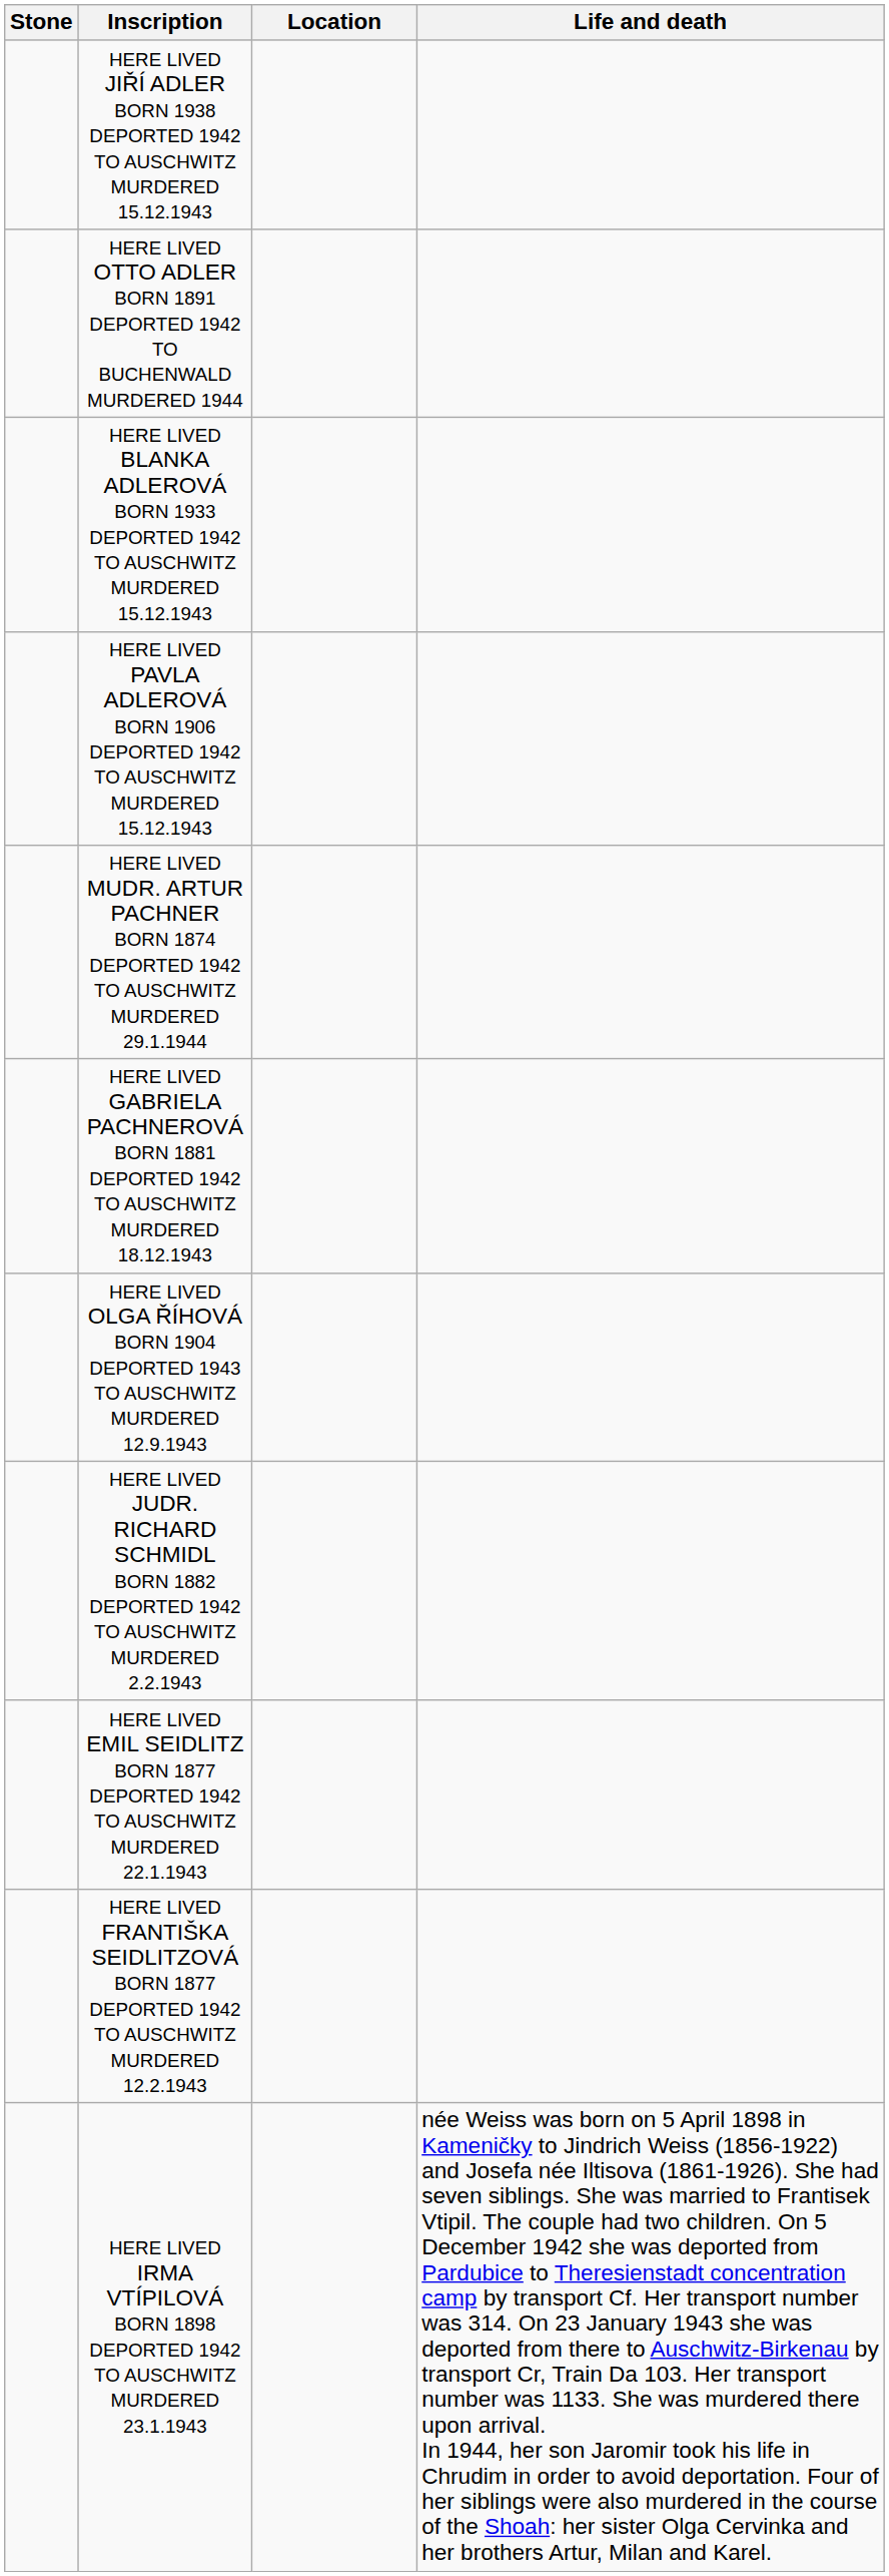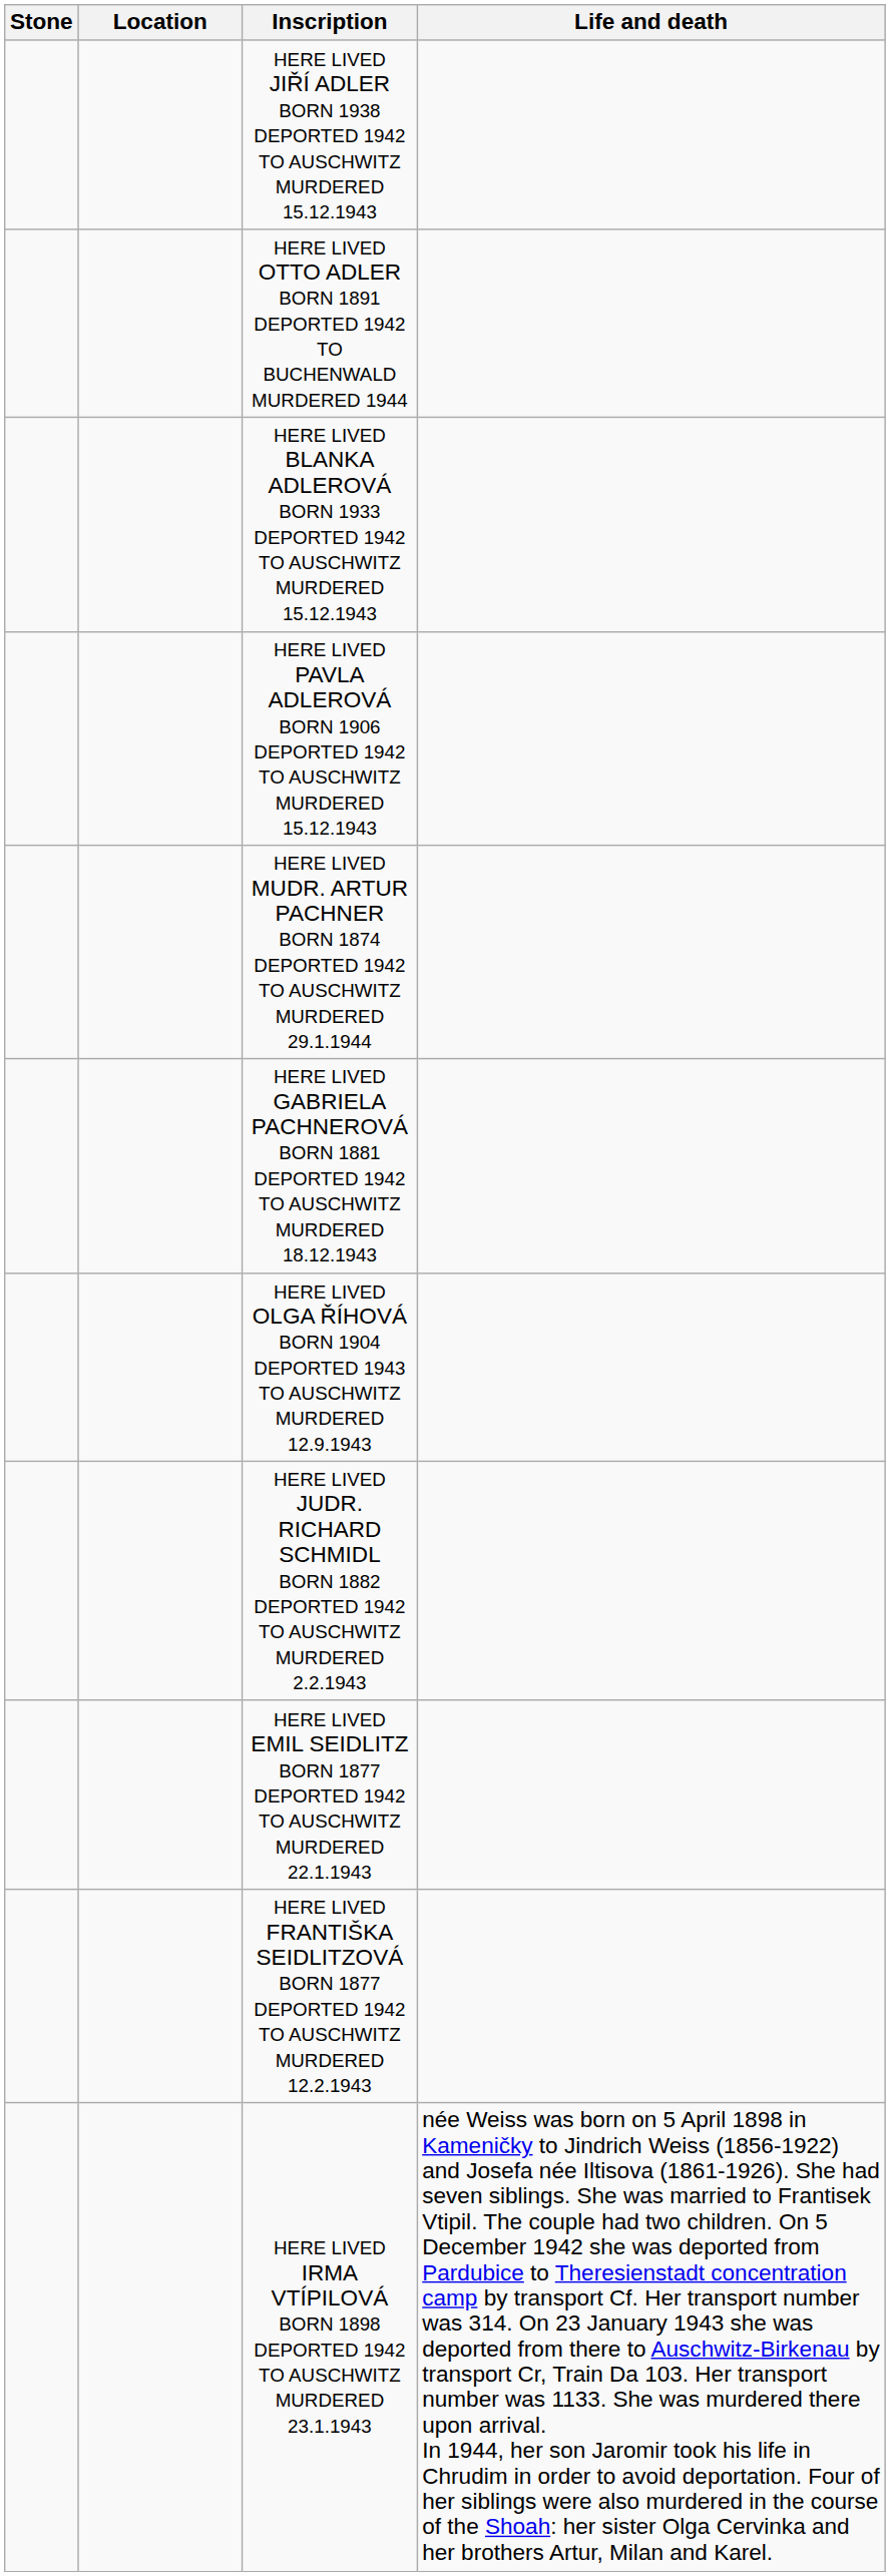columns swapped: Inscription <-> Location
